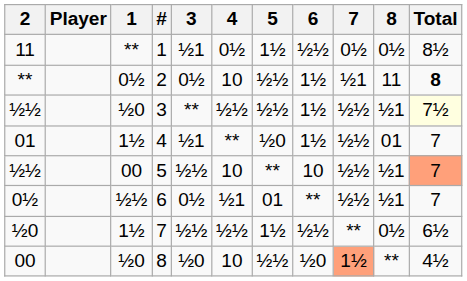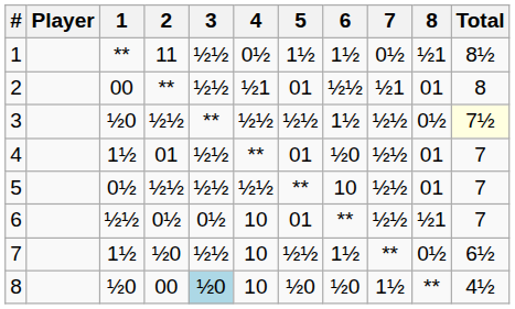columns swapped: # <-> 2
row 2 | 3: ½1 -> ½½
row 2 | 6: ½½ -> 1½
row 2 | 8: 0½ -> ½1
row 3 | 1: 0½ -> 00
row 3 | 3: 0½ -> ½½
row 3 | 4: 10 -> ½1
row 3 | 5: ½½ -> 01
row 3 | 6: 1½ -> ½½
row 3 | 8: 11 -> 01
row 3 | Total: bold -> normal
row 4 | 8: ½1 -> 0½
row 5 | 3: ½1 -> ½½
row 5 | 5: ½0 -> 01
row 5 | 6: 1½ -> ½0
row 6 | 1: 00 -> 0½
row 6 | 4: 10 -> ½½
row 6 | 8: ½1 -> 01
row 6 | Total: lightsalmon background -> no background
row 7 | 4: ½1 -> 10
row 8 | 4: ½½ -> 10
row 8 | 5: 1½ -> ½½
row 8 | 6: ½½ -> 1½
row 9 | 3: no background -> lightblue background
row 9 | 5: ½½ -> ½0
row 9 | 7: lightsalmon background -> no background
